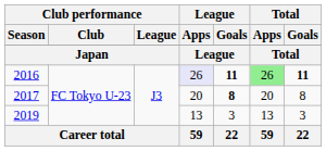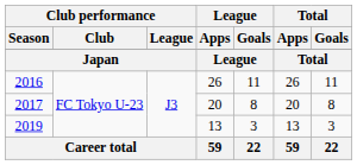2016 | League / Apps: lavender background -> no background
2016 | League / Goals: bold -> normal
2016 | Total / Apps: lightgreen background -> no background
2016 | Total / Goals: bold -> normal
2017 | League / Goals: bold -> normal
